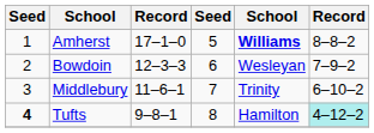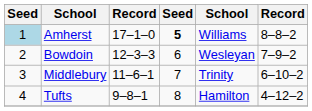Amherst | column 1: no background -> lightblue background
Amherst | column 4: normal -> bold
Amherst | column 5: bold -> normal
Tufts | column 1: bold -> normal
Tufts | column 6: paleturquoise background -> no background
